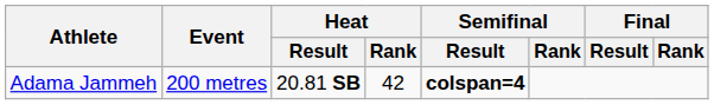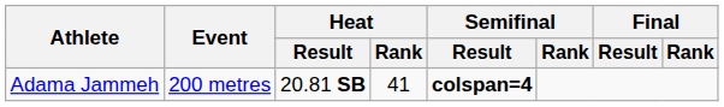Adama Jammeh | Heat / Rank: 42 -> 41
